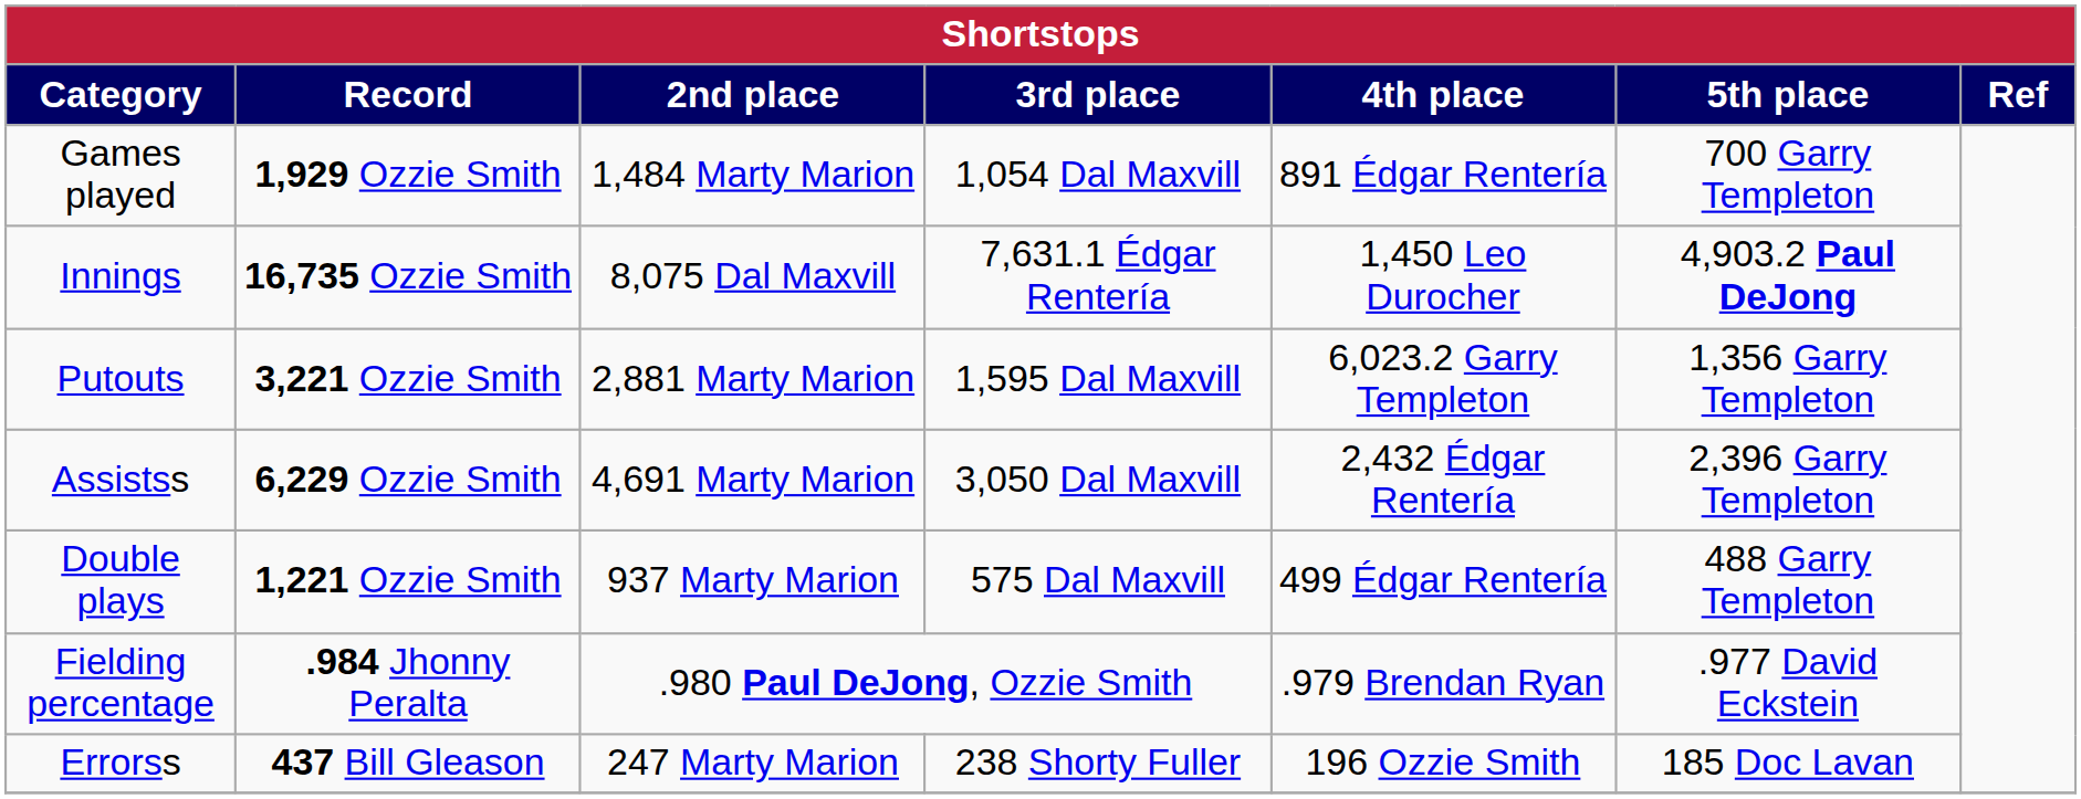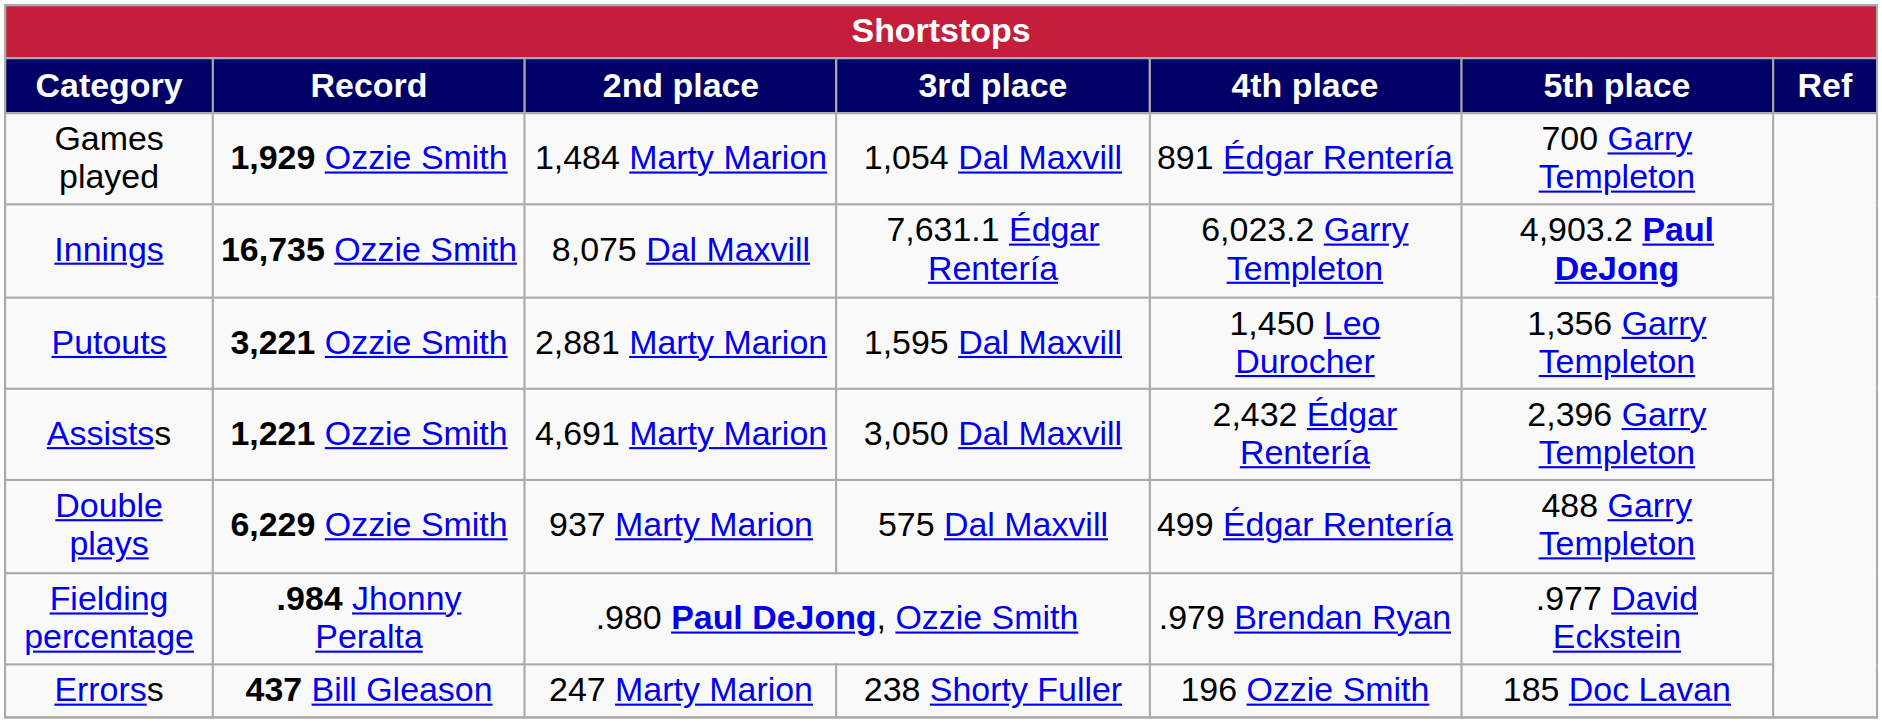Innings | 4th place: 1,450 Leo Durocher -> 6,023.2 Garry Templeton
Putouts | 4th place: 6,023.2 Garry Templeton -> 1,450 Leo Durocher
Assistss | Record: 6,229 Ozzie Smith -> 1,221 Ozzie Smith
Double plays | Record: 1,221 Ozzie Smith -> 6,229 Ozzie Smith
